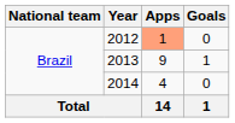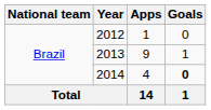2012 | Apps: lightsalmon background -> no background
2014 | Goals: normal -> bold
